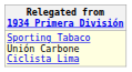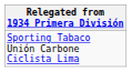row 2 | column 1: lightyellow background -> no background
